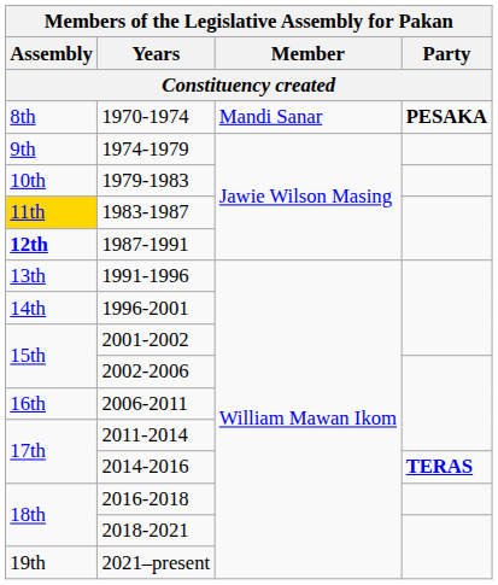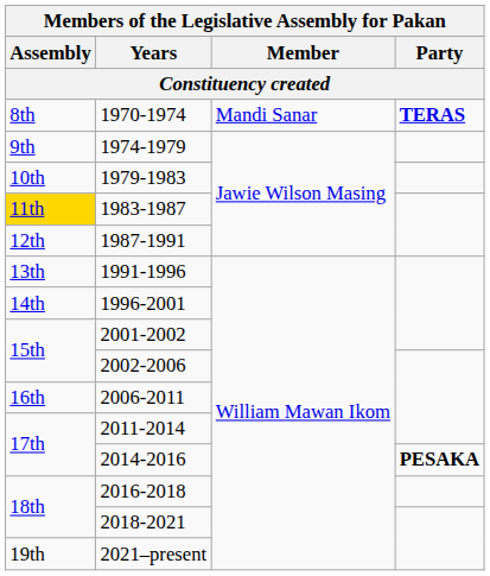1970-1974 | Party: PESAKA -> TERAS
1987-1991 | Assembly: bold -> normal
2014-2016 | Party: TERAS -> PESAKA
